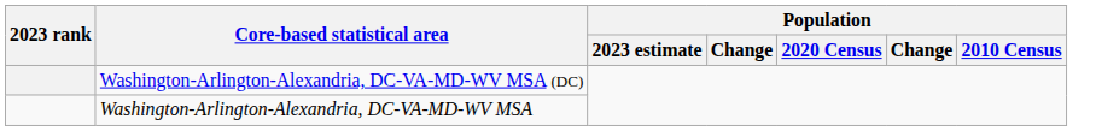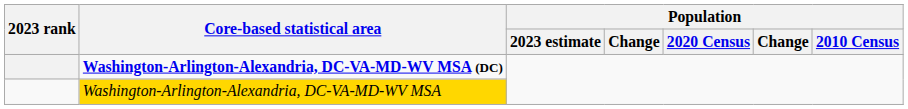Washington-Arlington-Alexandria, DC-VA-MD-WV MSA (DC) | Core-based statistical area: normal -> bold
Washington-Arlington-Alexandria, DC-VA-MD-WV MSA | Core-based statistical area: no background -> gold background
